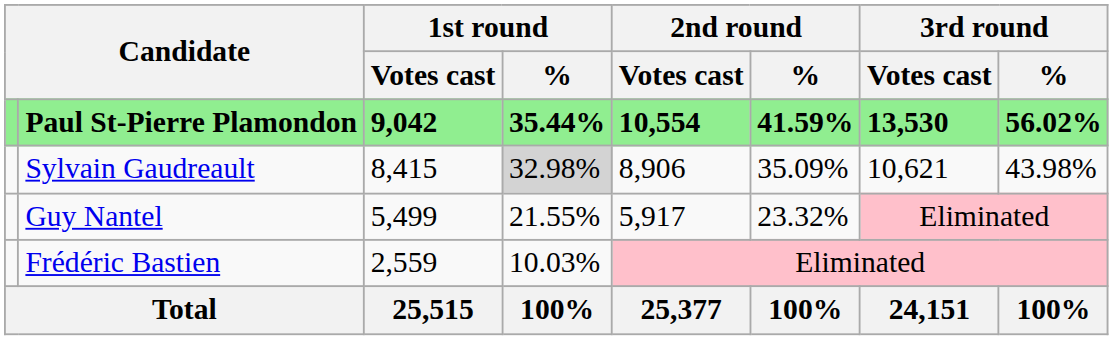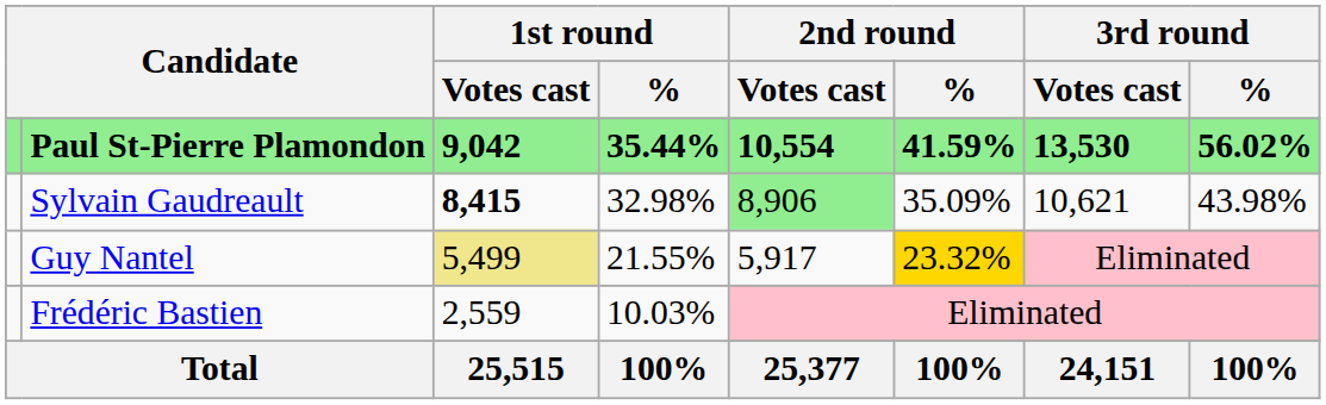Sylvain Gaudreault | 1st round / Votes cast: normal -> bold
Sylvain Gaudreault | 1st round / %: lightgrey background -> no background
Sylvain Gaudreault | 2nd round / Votes cast: no background -> lightgreen background
Guy Nantel | 1st round / Votes cast: no background -> khaki background
Guy Nantel | 2nd round / %: no background -> gold background
